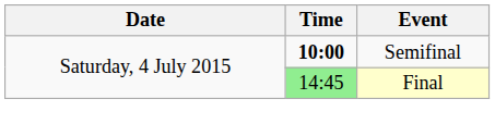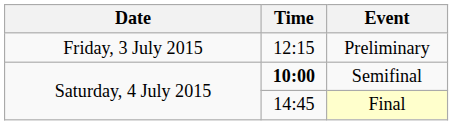+ row: Friday, 3 July 2015 | 12:15 | Preliminary
Final | Time: lightgreen background -> no background
